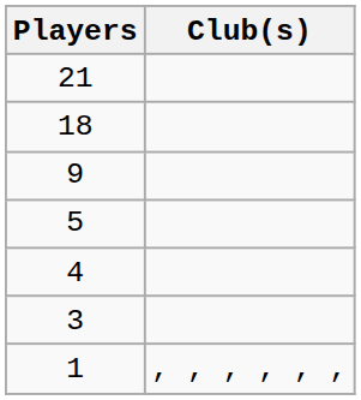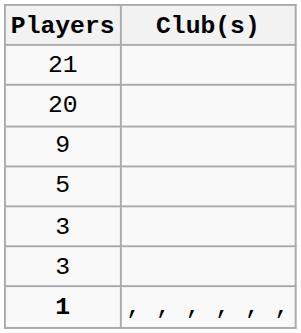row 3 | Players: 18 -> 20
row 6 | Players: 4 -> 3
row 8 | Players: normal -> bold
